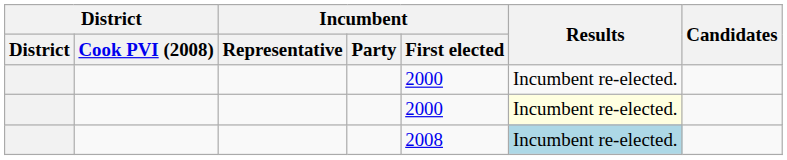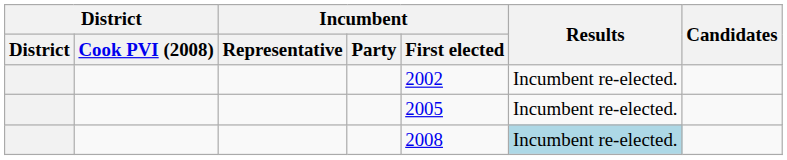row 3 | Incumbent / First elected: 2000 -> 2002
row 4 | Incumbent / First elected: 2000 -> 2005
row 4 | Results: lightyellow background -> no background
